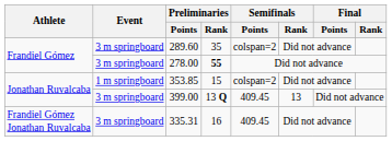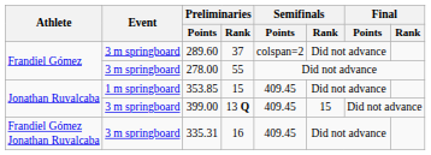289.60 | Preliminaries / Rank: 35 -> 37
278.00 | Preliminaries / Rank: bold -> normal
353.85 | Semifinals / Points: colspan=2 -> 409.45
399.00 | Semifinals / Rank: 13 -> 15
